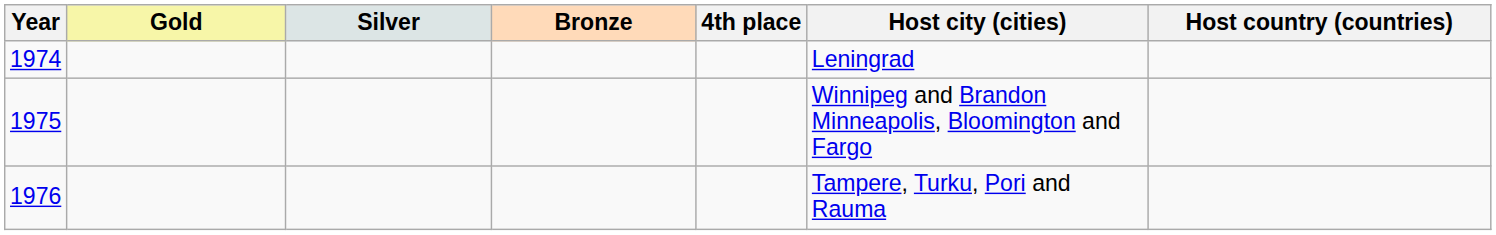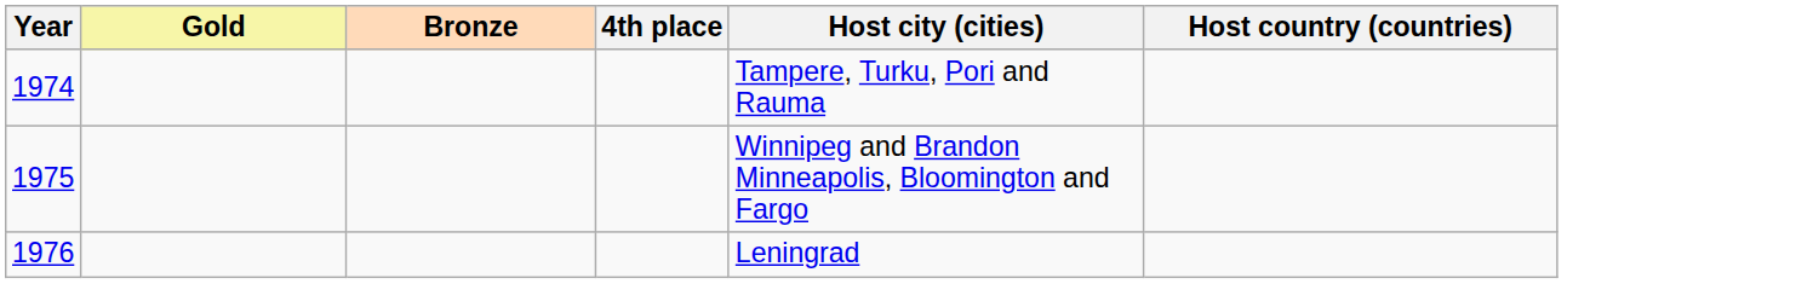- column: Silver
1974 | Host city (cities): Leningrad -> Tampere, Turku, Pori and Rauma
1976 | Host city (cities): Tampere, Turku, Pori and Rauma -> Leningrad
